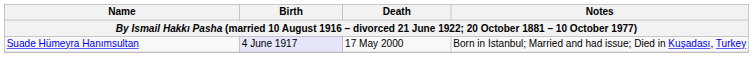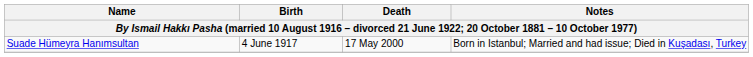Suade Hümeyra Hanımsultan | Birth: lavender background -> no background
